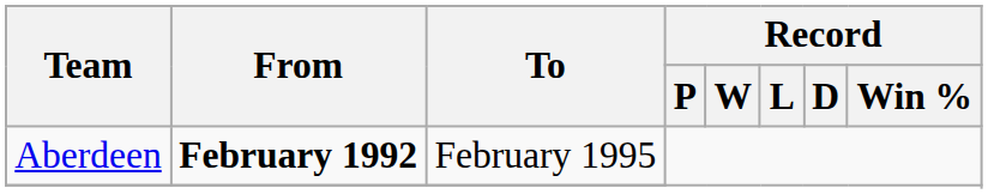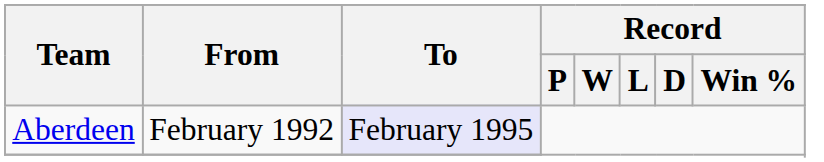Aberdeen | From: bold -> normal
Aberdeen | To: no background -> lavender background
